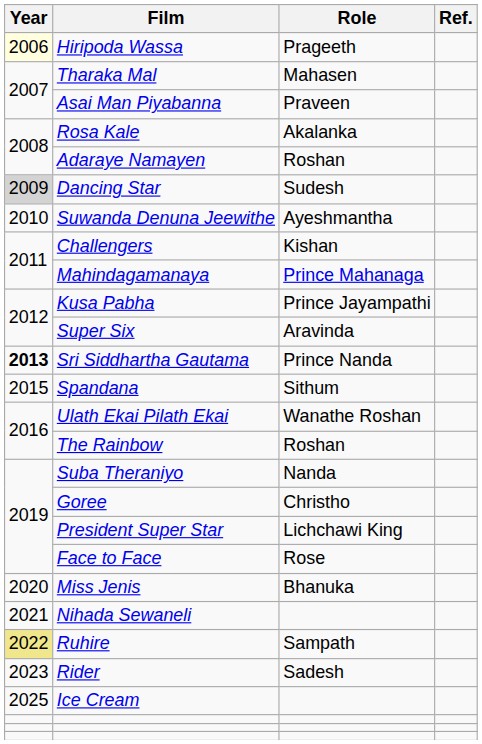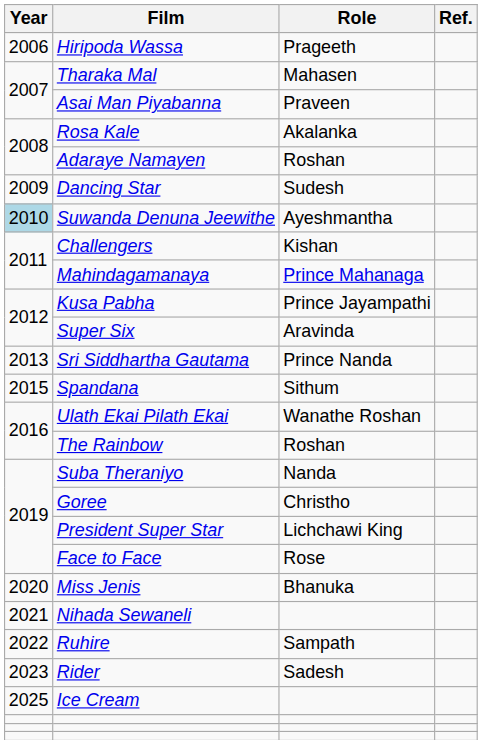Hiripoda Wassa | Year: lightyellow background -> no background
Dancing Star | Year: lightgrey background -> no background
Suwanda Denuna Jeewithe | Year: no background -> lightblue background
Sri Siddhartha Gautama | Year: bold -> normal
Ruhire | Year: khaki background -> no background
